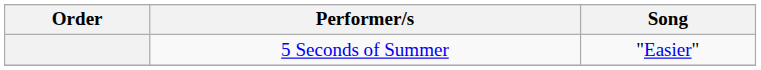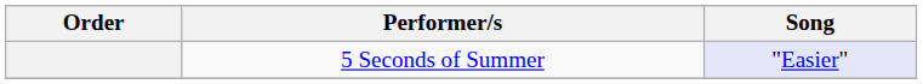5 Seconds of Summer | Song: no background -> lavender background
